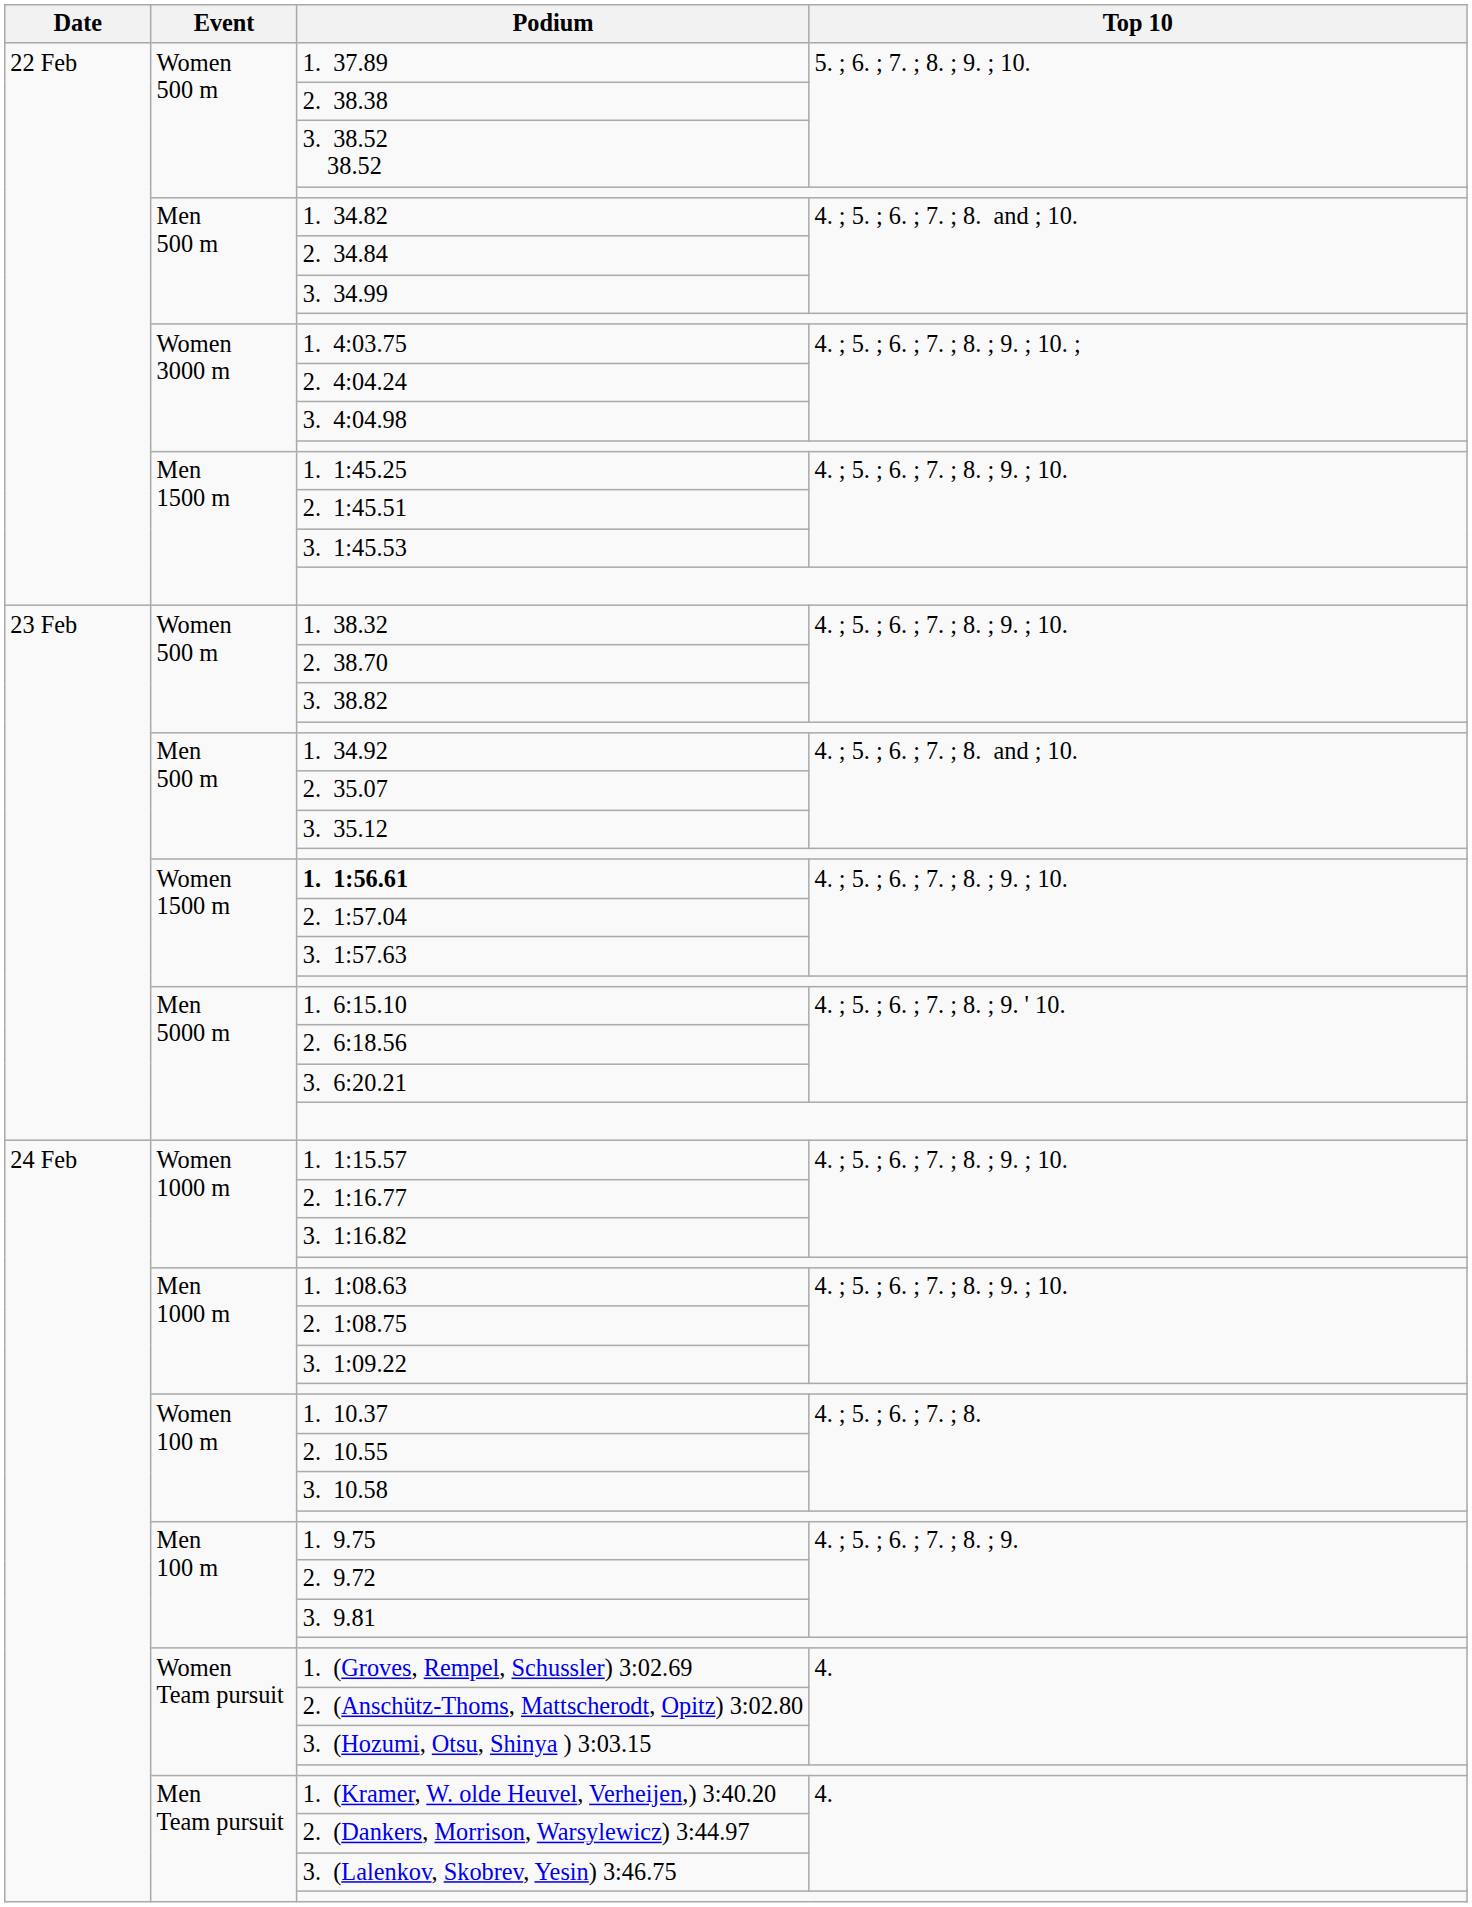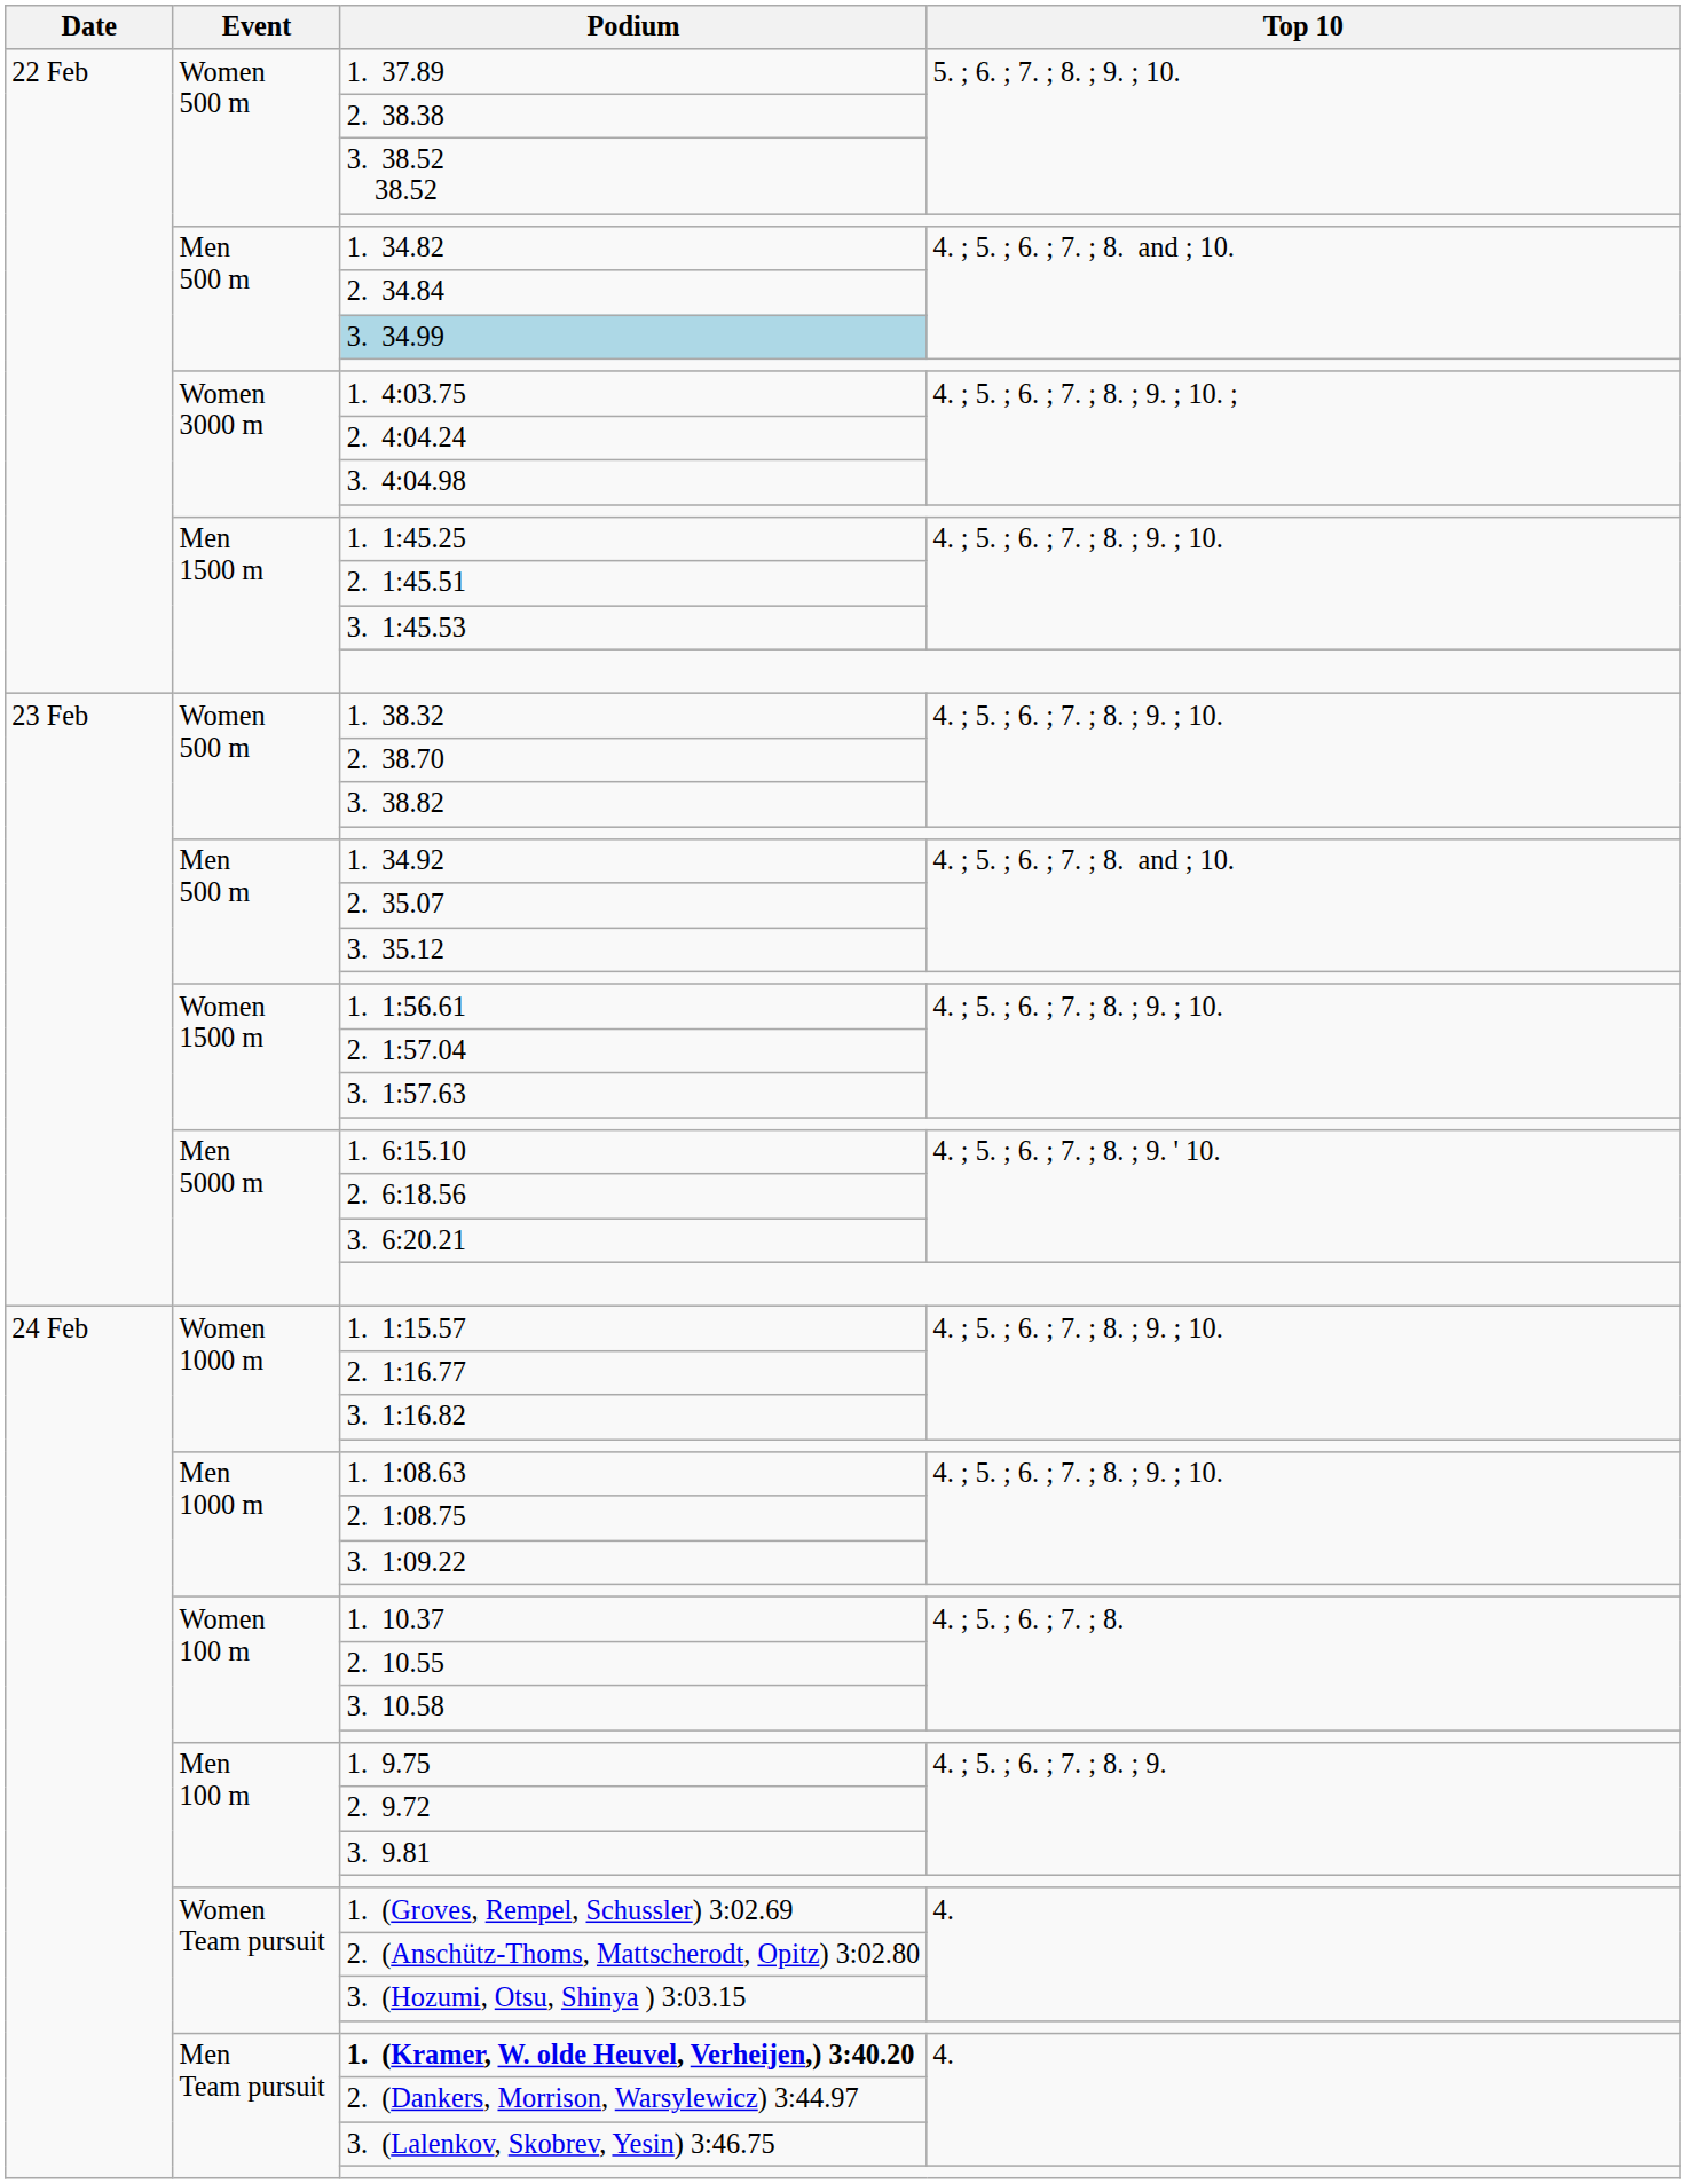3. 34.99 | Podium: no background -> lightblue background
1. 1:56.61 | Podium: bold -> normal
1. (Kramer, W. olde Heuvel, Verheijen,) 3:40.20 | Podium: normal -> bold
